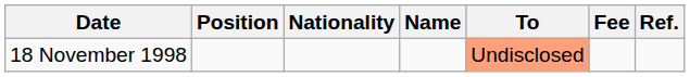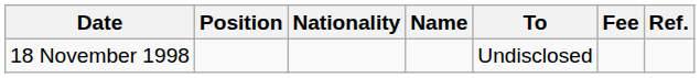18 November 1998 | To: lightsalmon background -> no background
